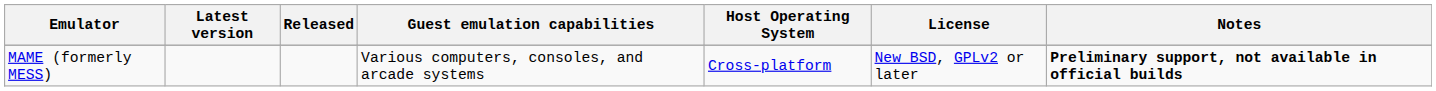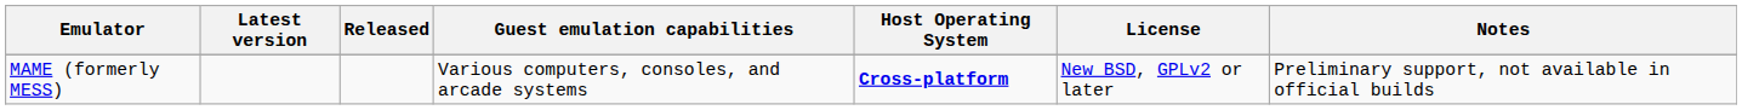MAME (formerly MESS) | Host Operating System: normal -> bold
MAME (formerly MESS) | Notes: bold -> normal
